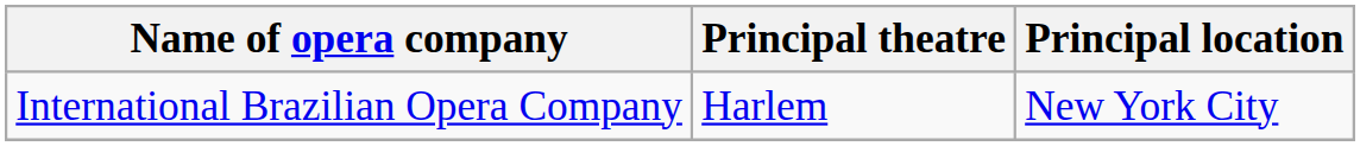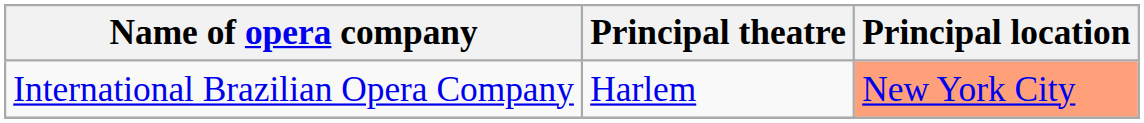International Brazilian Opera Company | Principal location: no background -> lightsalmon background
